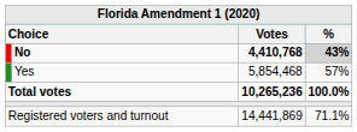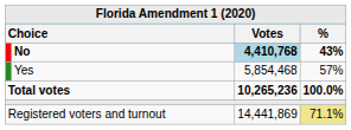No | Votes: no background -> lightblue background
No | %: lightgrey background -> no background
Registered voters and turnout | %: no background -> khaki background
